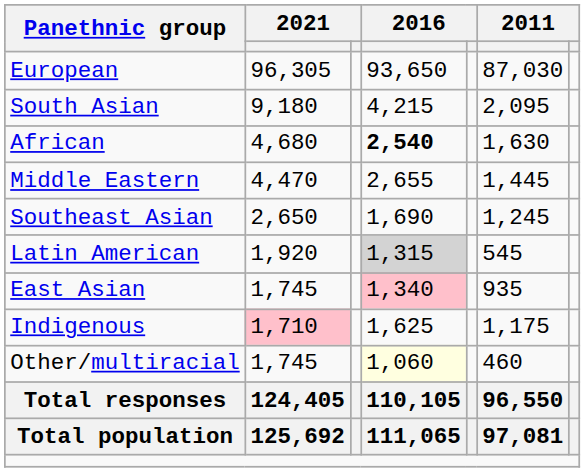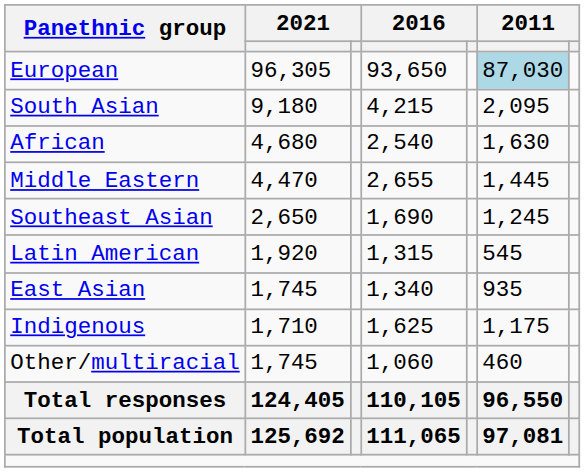European | column 6: no background -> lightblue background
African | column 4: bold -> normal
Latin American | column 4: lightgrey background -> no background
East Asian | column 4: pink background -> no background
Indigenous | column 2: pink background -> no background
Other/multiracial | column 4: lightyellow background -> no background
